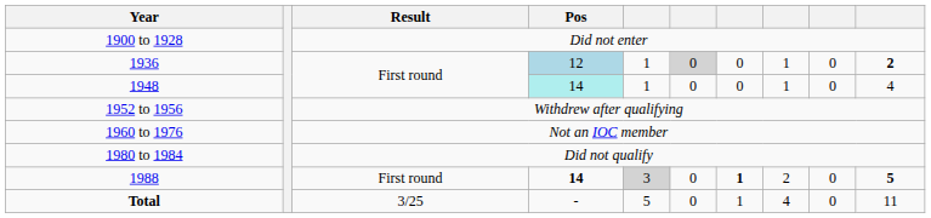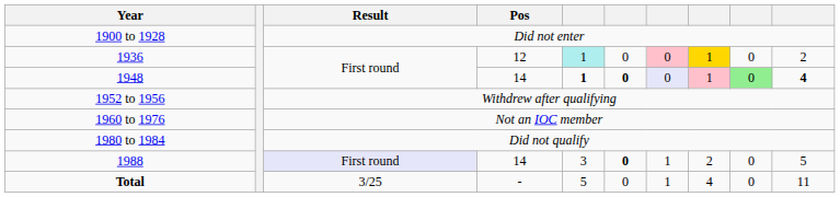1936 | Pos: lightblue background -> no background
1936 | column 5: no background -> paleturquoise background
1936 | column 6: lightgrey background -> no background
1936 | column 7: no background -> pink background
1936 | column 8: no background -> gold background
1936 | column 10: bold -> normal
1948 | Pos: paleturquoise background -> no background
1948 | column 5: normal -> bold
1948 | column 6: normal -> bold
1948 | column 7: no background -> lavender background
1948 | column 8: no background -> pink background
1948 | column 9: no background -> lightgreen background
1948 | column 10: normal -> bold
1988 | Result: no background -> lavender background
1988 | Pos: bold -> normal
1988 | column 5: lightgrey background -> no background
1988 | column 6: normal -> bold
1988 | column 7: bold -> normal
1988 | column 10: bold -> normal
